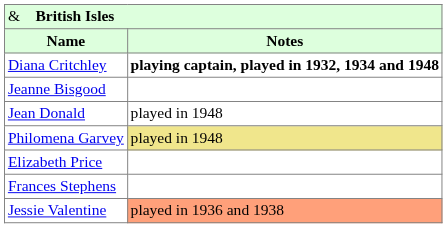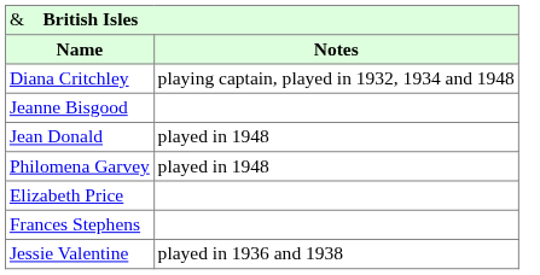Diana Critchley | column 2: bold -> normal
Philomena Garvey | column 2: khaki background -> no background
Jessie Valentine | column 2: lightsalmon background -> no background
